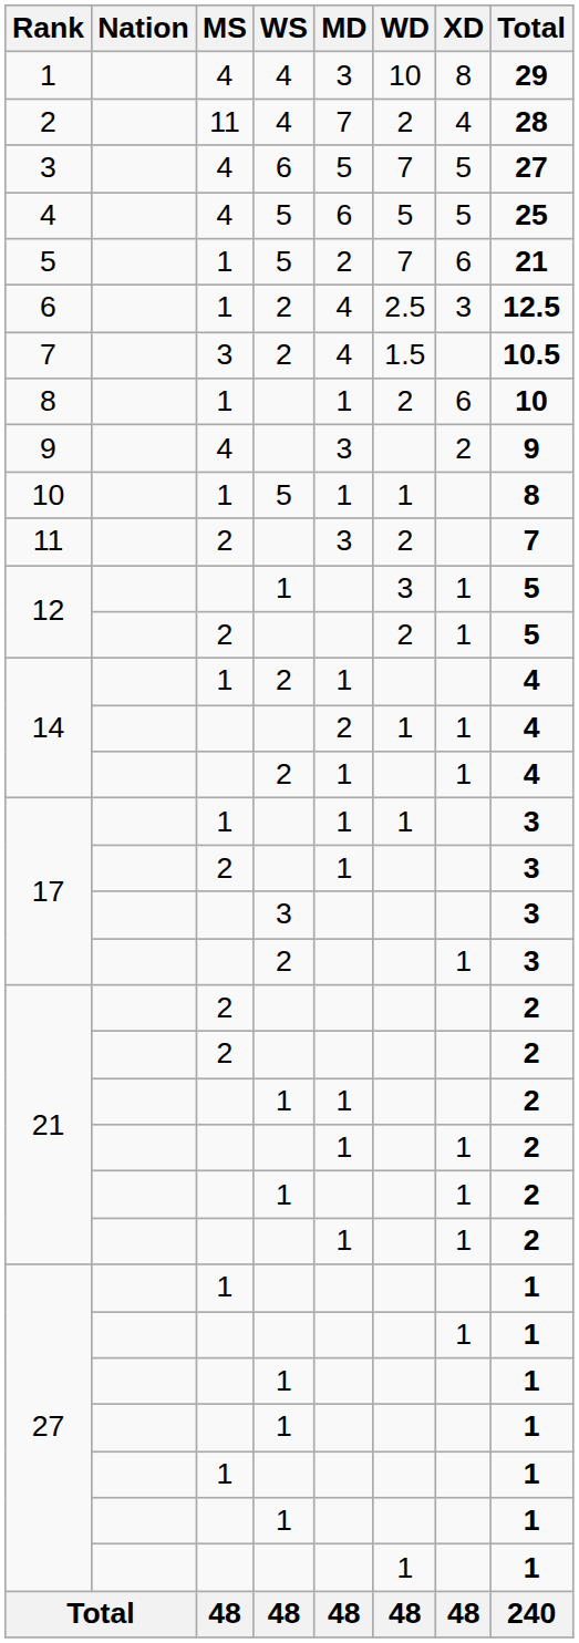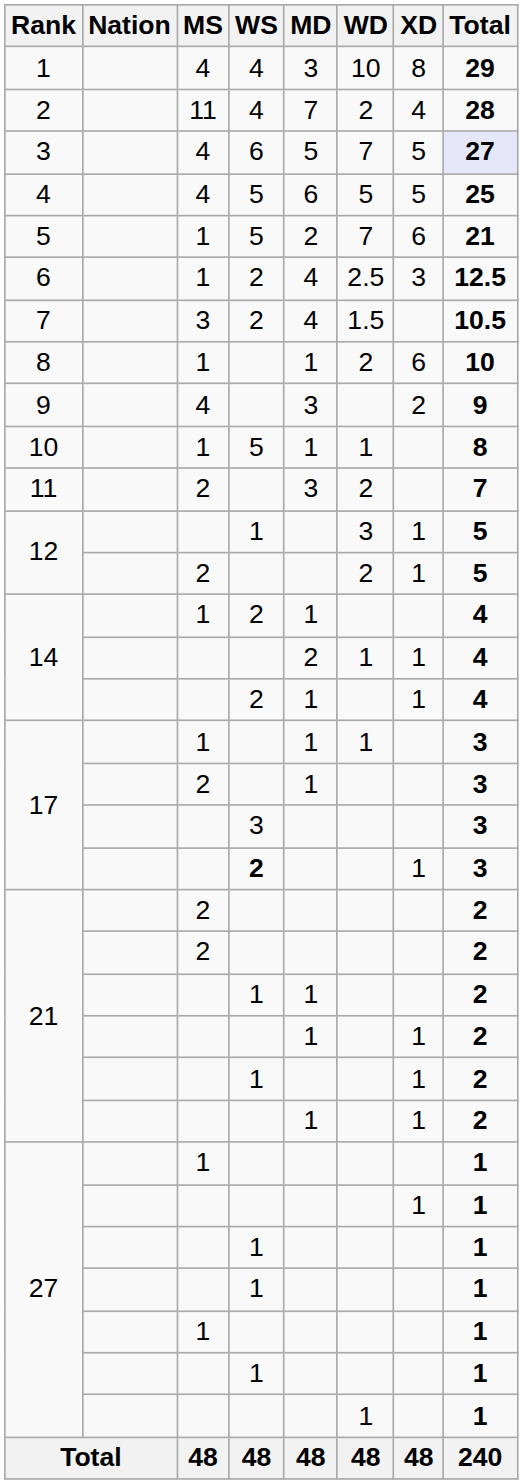row 4 | Total: no background -> lavender background
row 21 | WS: normal -> bold
